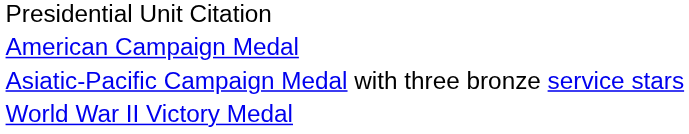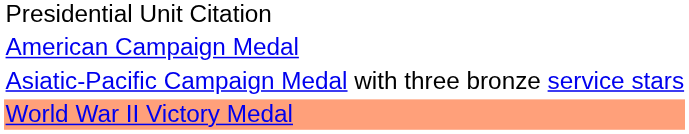row 4 | column 1: no background -> lightsalmon background
